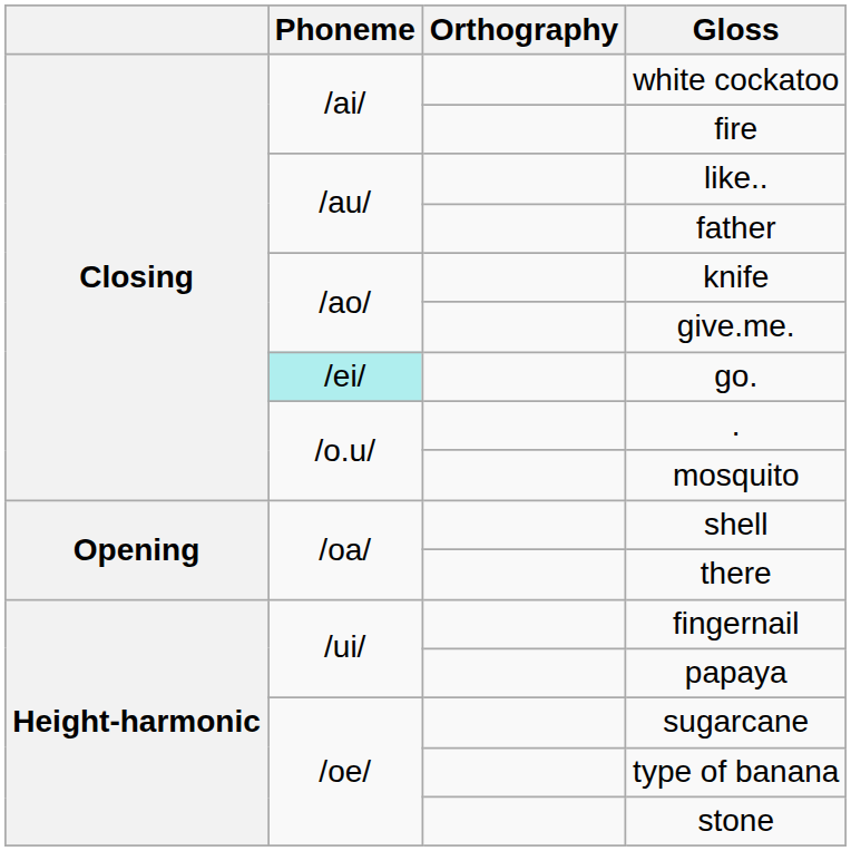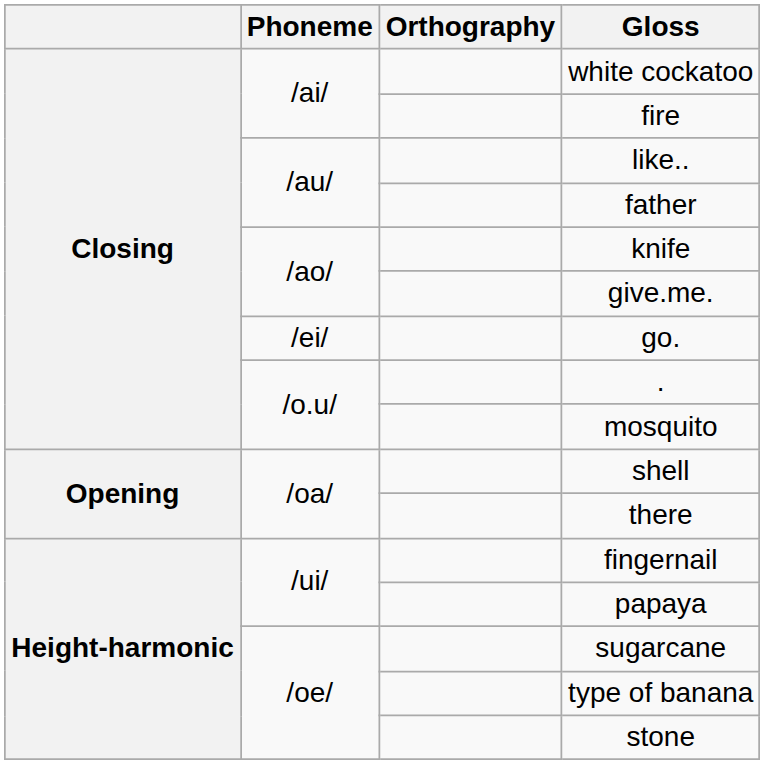go. | Phoneme: paleturquoise background -> no background
